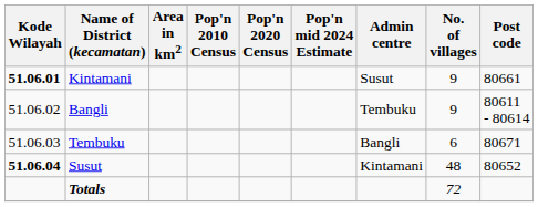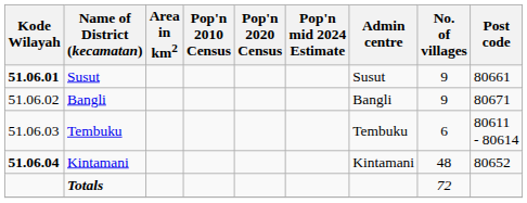row 2 | Name of District (kecamatan): Kintamani -> Susut
row 3 | Admin centre: Tembuku -> Bangli
row 3 | Post code: 80611 - 80614 -> 80671
row 4 | Admin centre: Bangli -> Tembuku
row 4 | Post code: 80671 -> 80611 - 80614
row 5 | Name of District (kecamatan): Susut -> Kintamani
